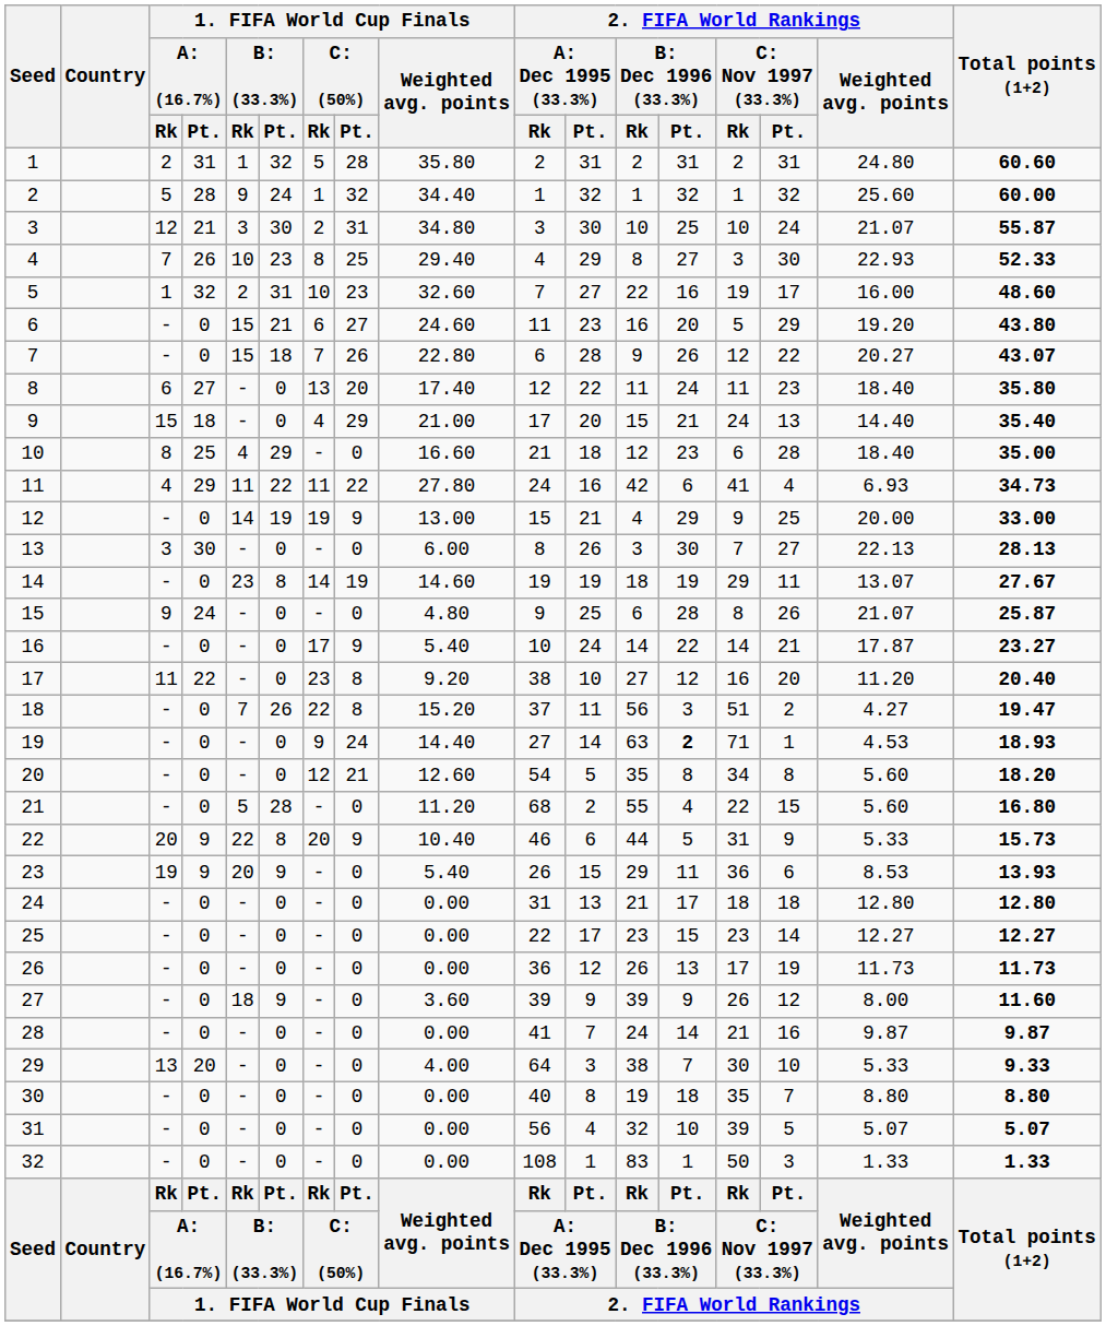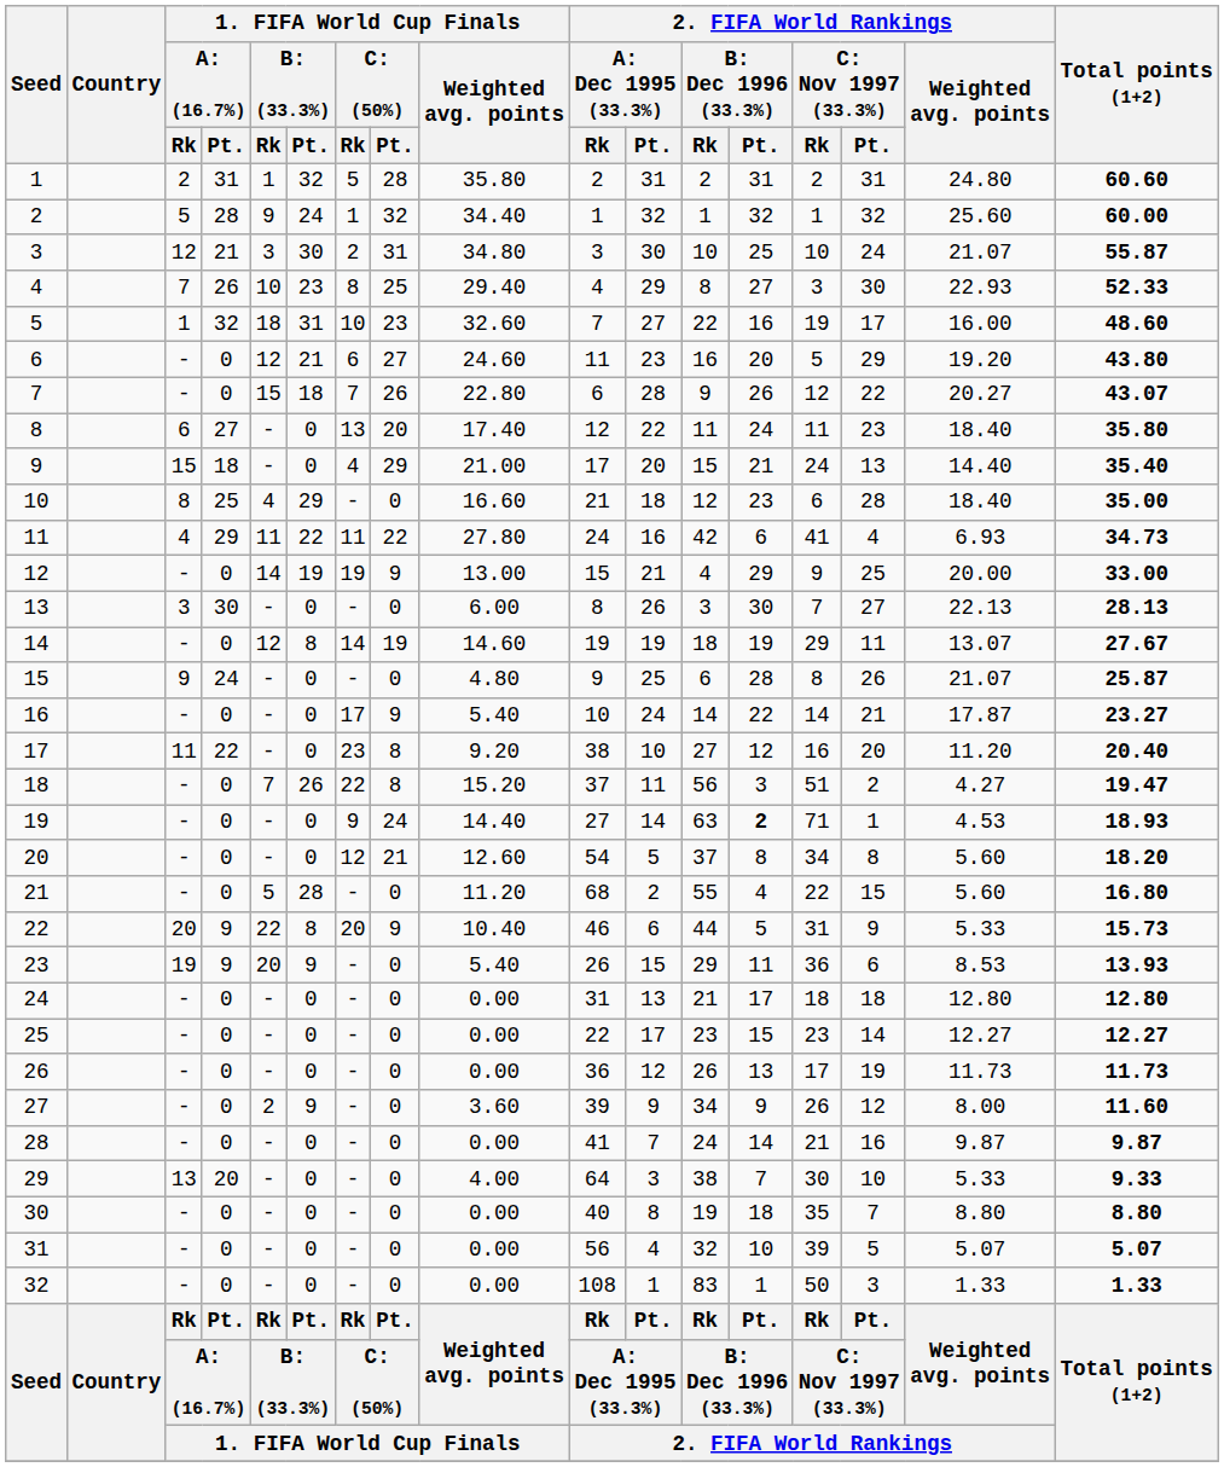row 8 | column 5: 2 -> 18
row 9 | column 5: 15 -> 12
row 17 | column 5: 23 -> 12
row 23 | column 12: 35 -> 37
row 30 | column 5: 18 -> 2
row 30 | column 12: 39 -> 34
